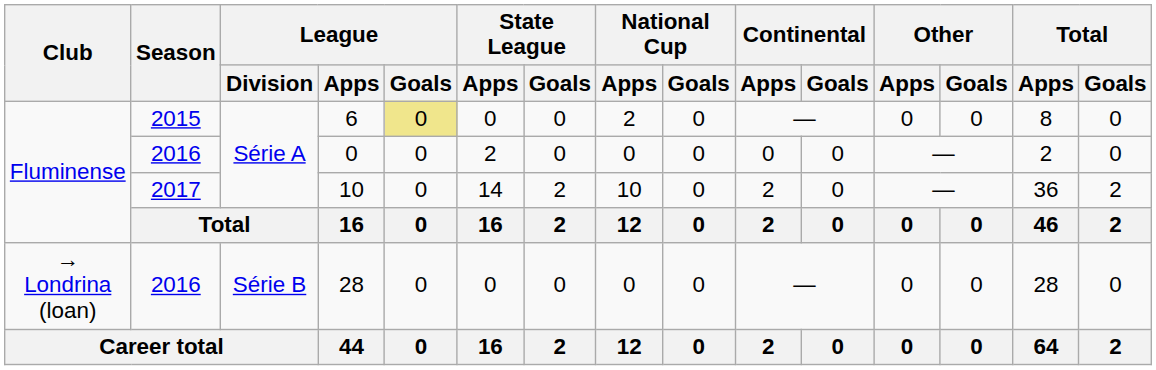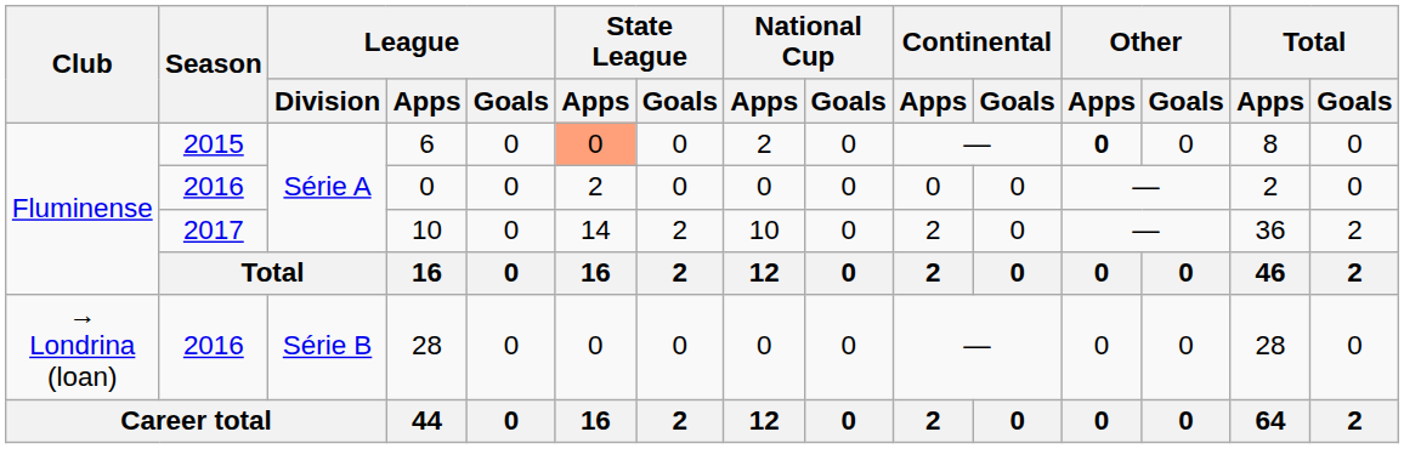6 | League / Goals: khaki background -> no background
6 | State League / Apps: no background -> lightsalmon background
6 | Other / Apps: normal -> bold
